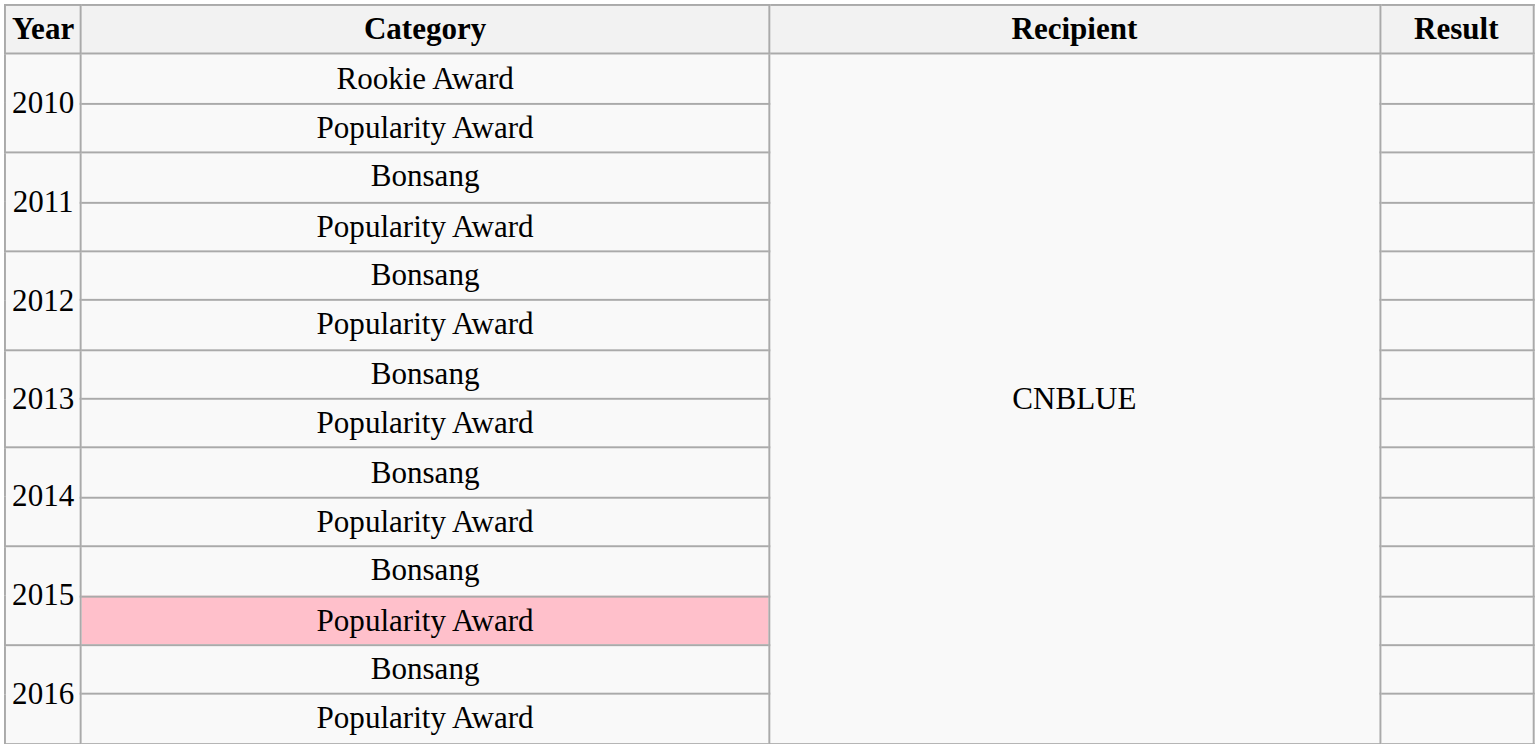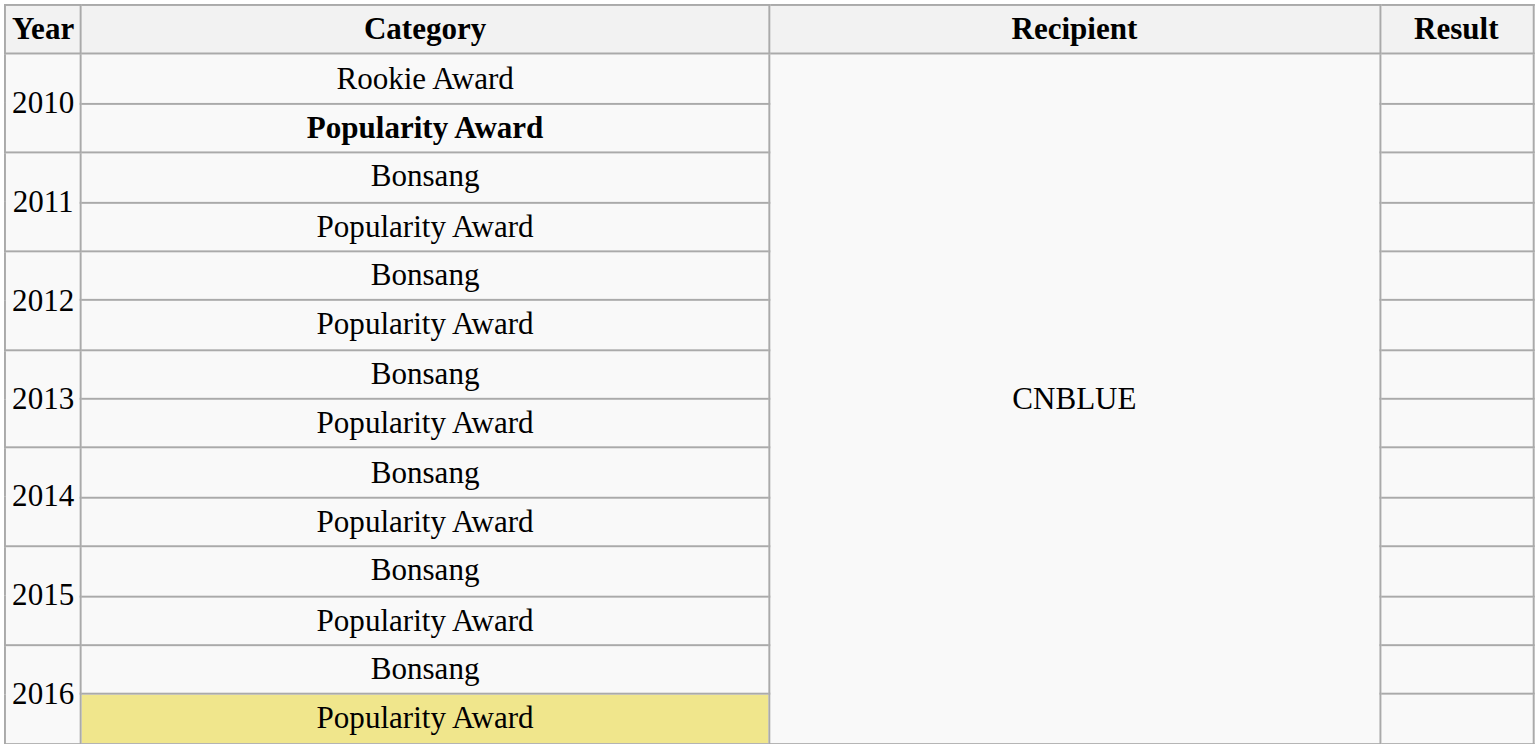2010 / Popularity Award | Category: normal -> bold
2015 / Popularity Award | Category: pink background -> no background
2016 / Popularity Award | Category: no background -> khaki background
